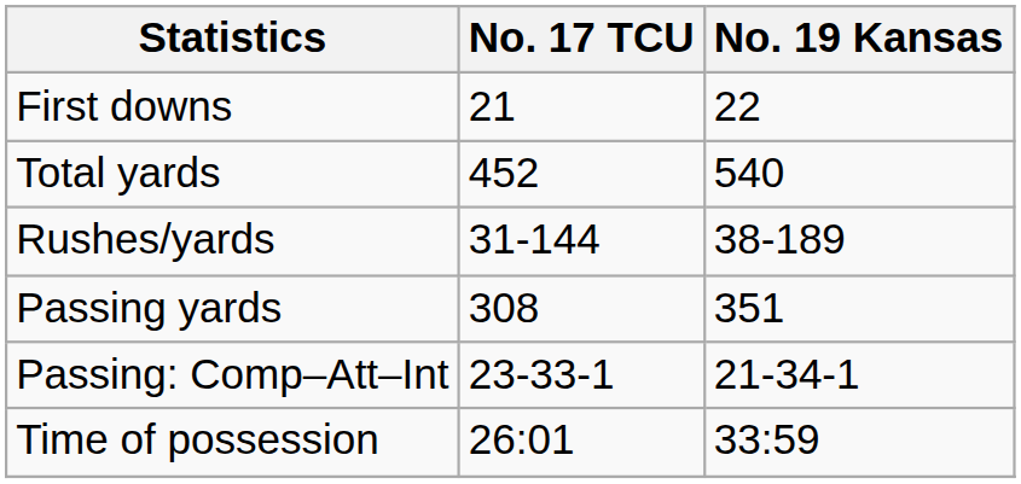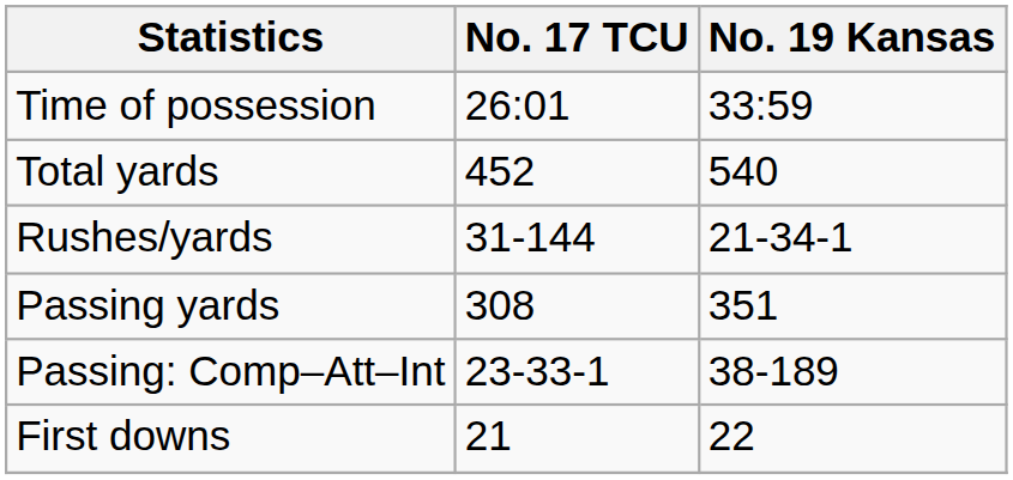rows swapped: First downs <-> Time of possession
Rushes/yards | No. 19 Kansas: 38-189 -> 21-34-1
Passing: Comp–Att–Int | No. 19 Kansas: 21-34-1 -> 38-189
